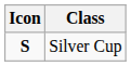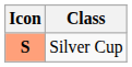Silver Cup | Icon: no background -> lightsalmon background
